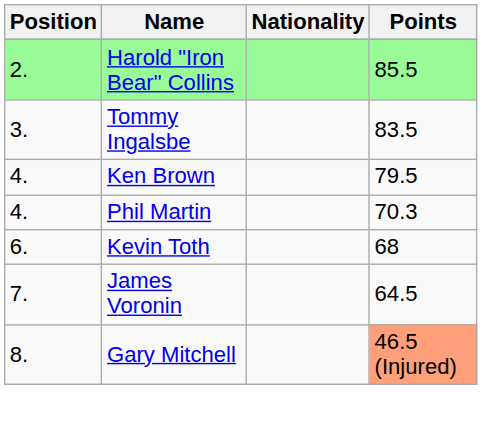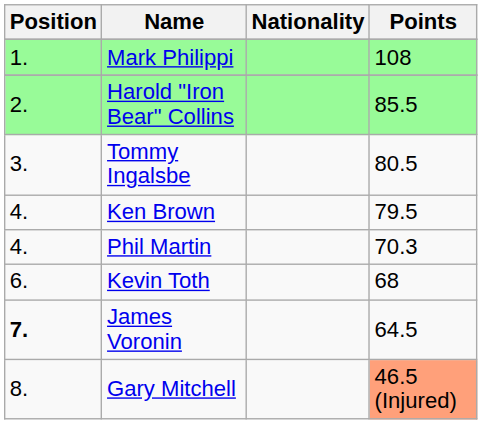+ row: 1. | Mark Philippi | 108
Tommy Ingalsbe | Points: 83.5 -> 80.5
James Voronin | Position: normal -> bold
